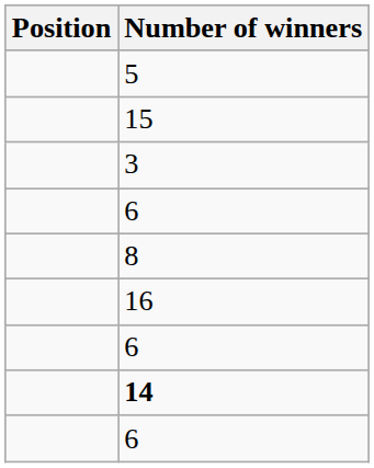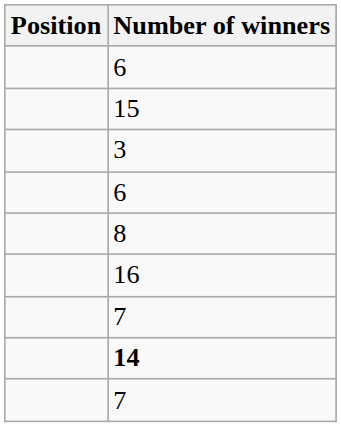row 2 | Number of winners: 5 -> 6
row 8 | Number of winners: 6 -> 7
row 10 | Number of winners: 6 -> 7
